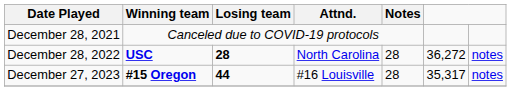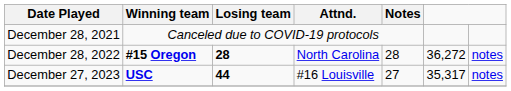December 28, 2022 | Winning team: USC -> #15 Oregon
December 27, 2023 | Winning team: #15 Oregon -> USC
December 27, 2023 | Notes: 28 -> 27
